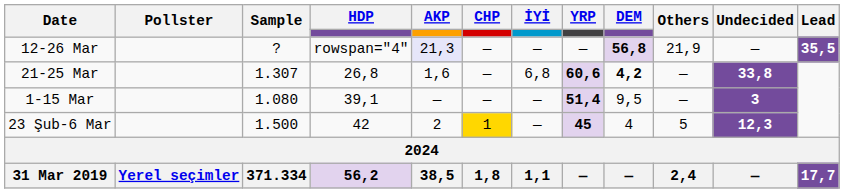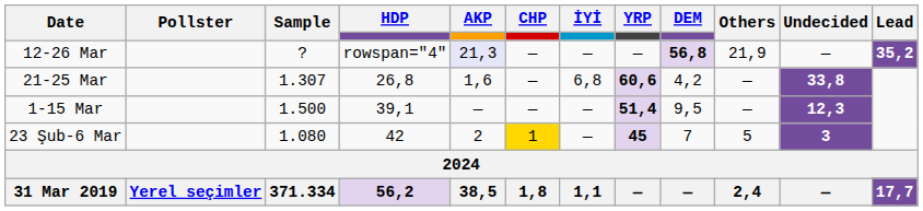12-26 Mar | Lead: 35,5 -> 35,2
21-25 Mar | DEM: bold -> normal
1-15 Mar | Sample: 1.080 -> 1.500
1-15 Mar | Undecided: 3 -> 12,3
23 Şub-6 Mar | Sample: 1.500 -> 1.080
23 Şub-6 Mar | DEM: 4 -> 7
23 Şub-6 Mar | Undecided: 12,3 -> 3
